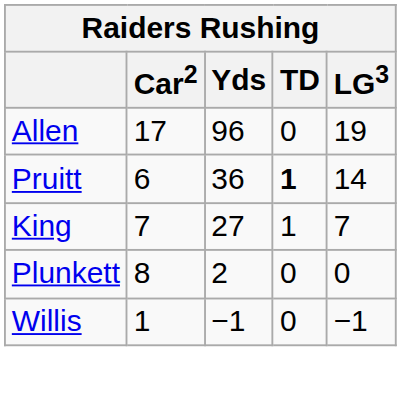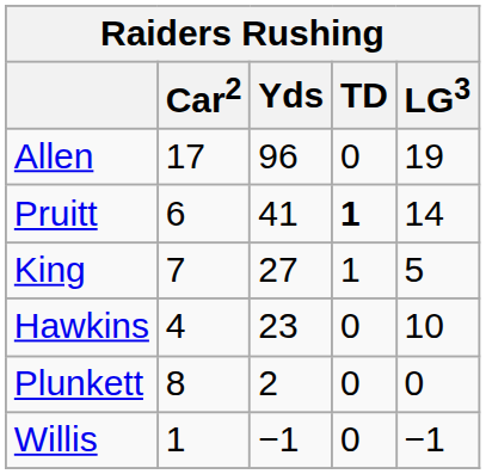Pruitt | Yds: 36 -> 41
King | LG3: 7 -> 5
+ row: Hawkins | 4 | 23 | 0 | 10
